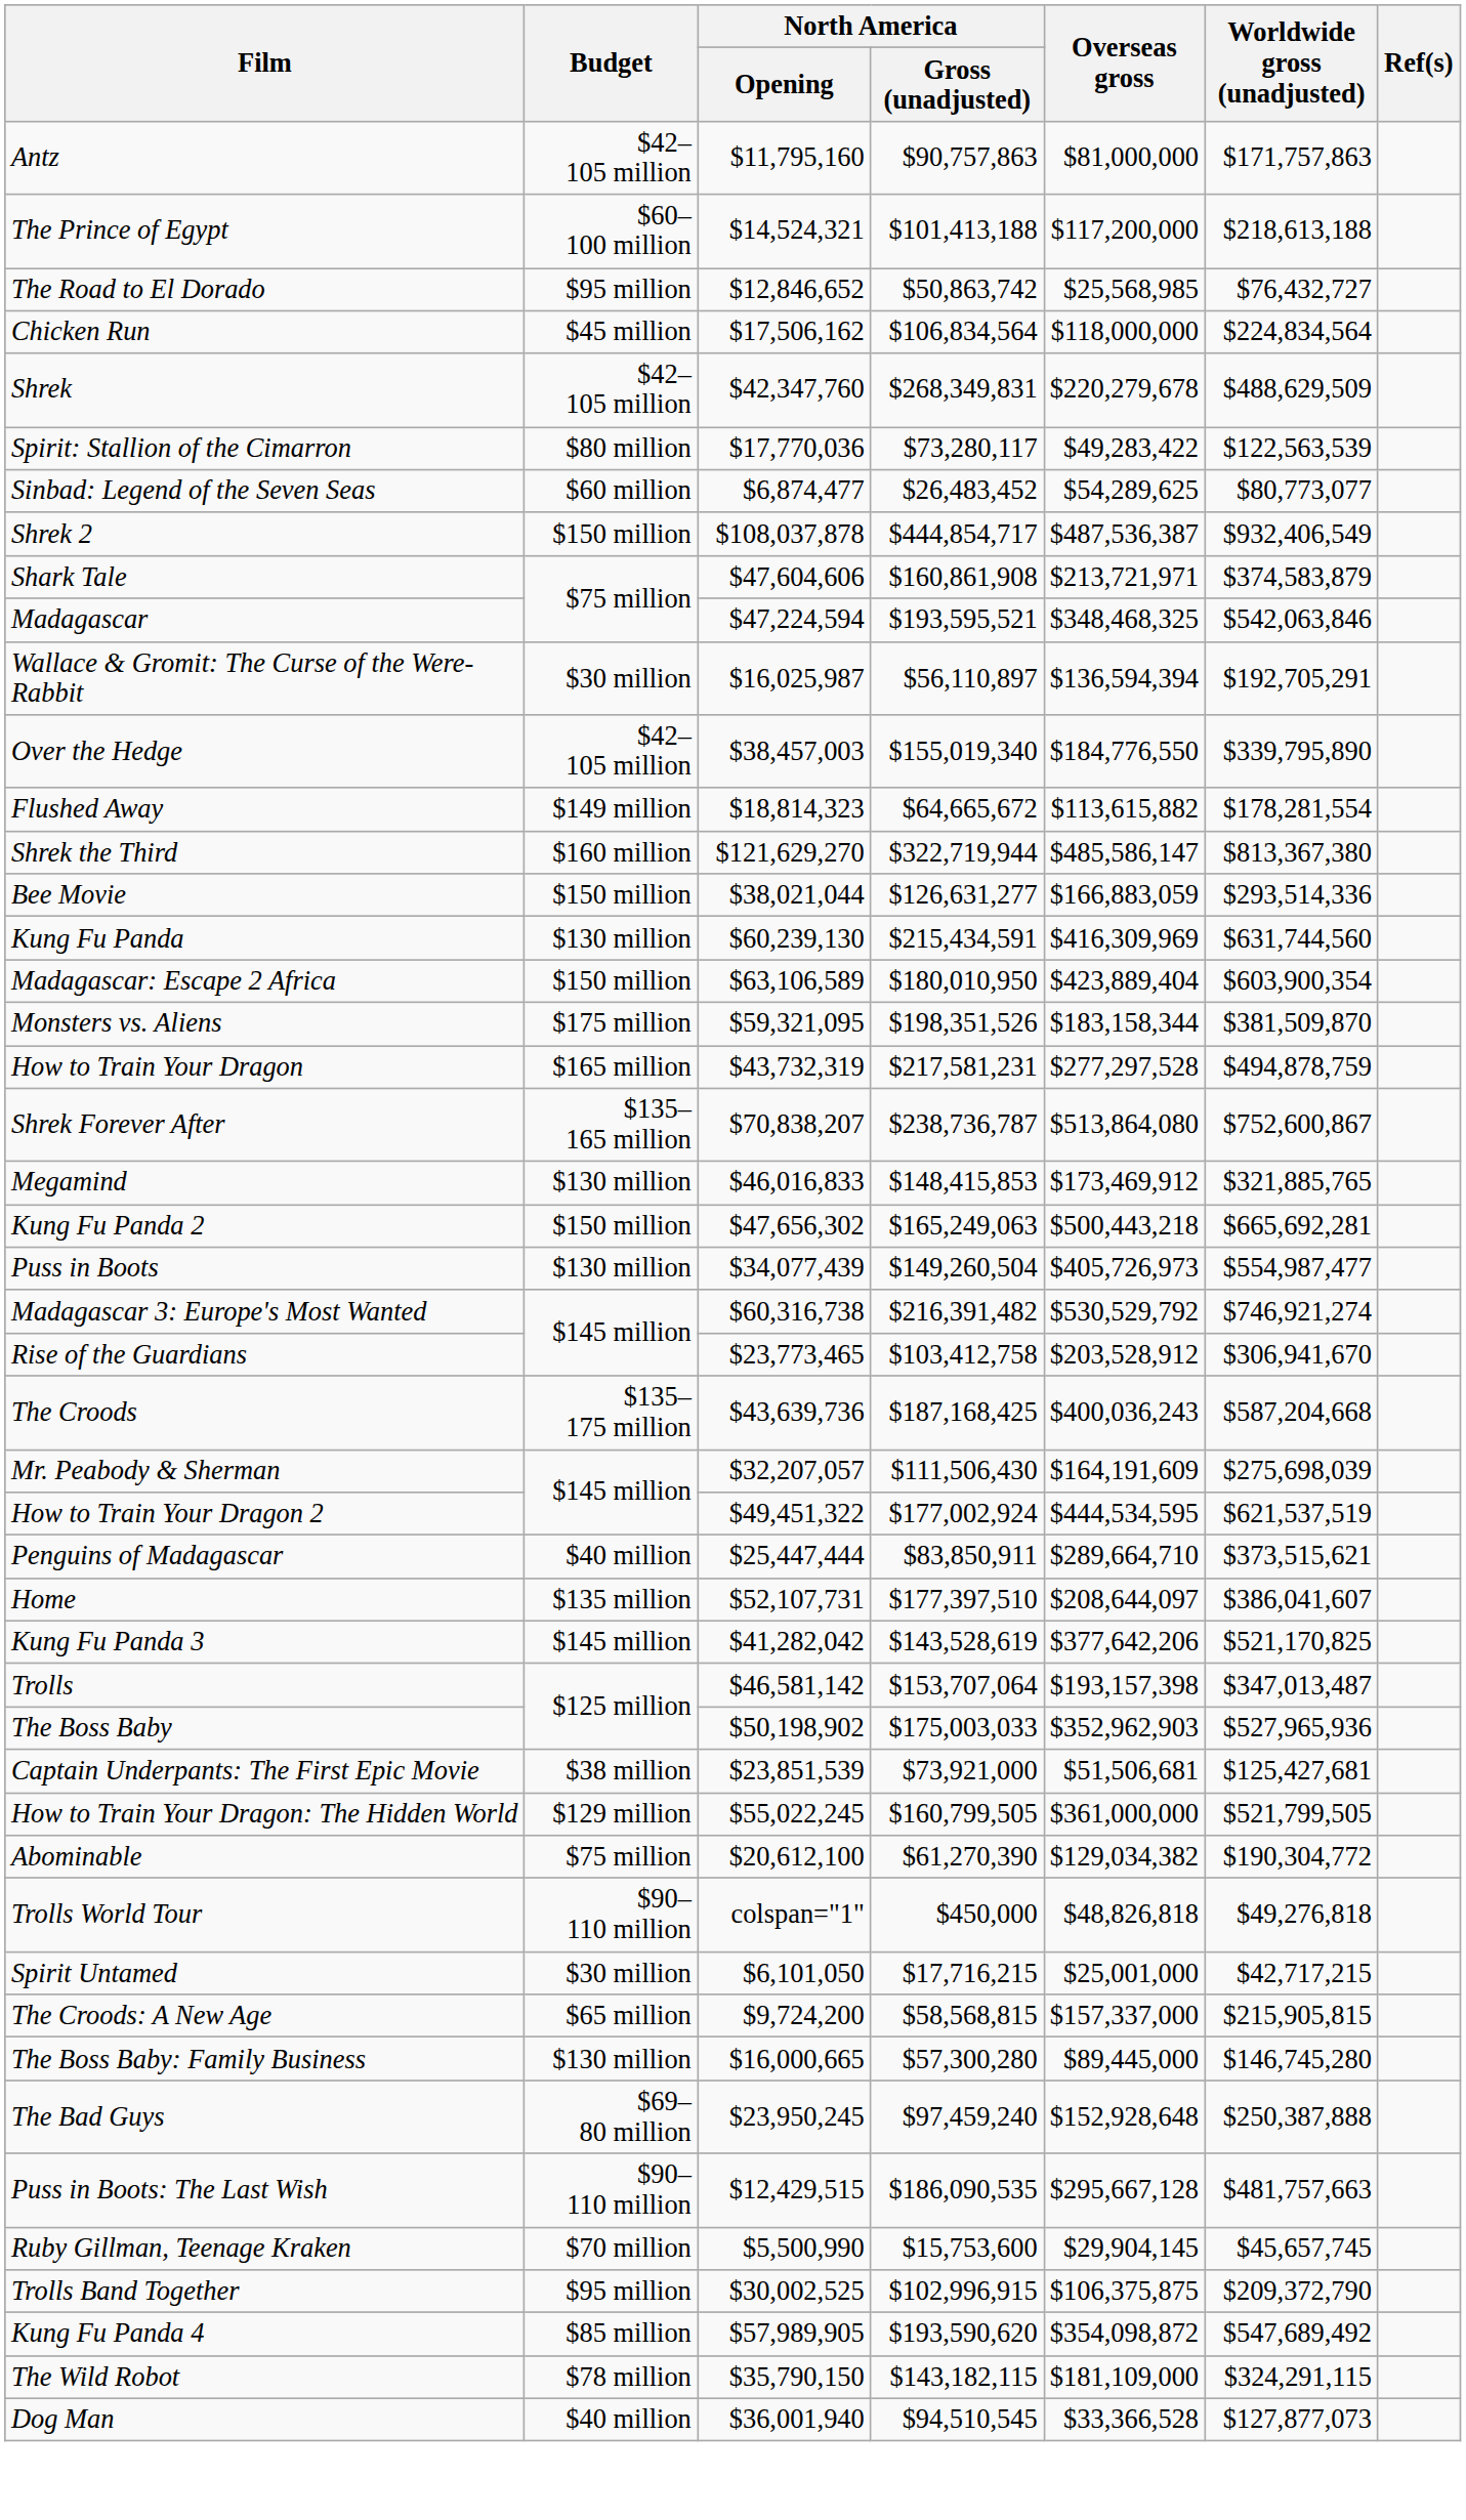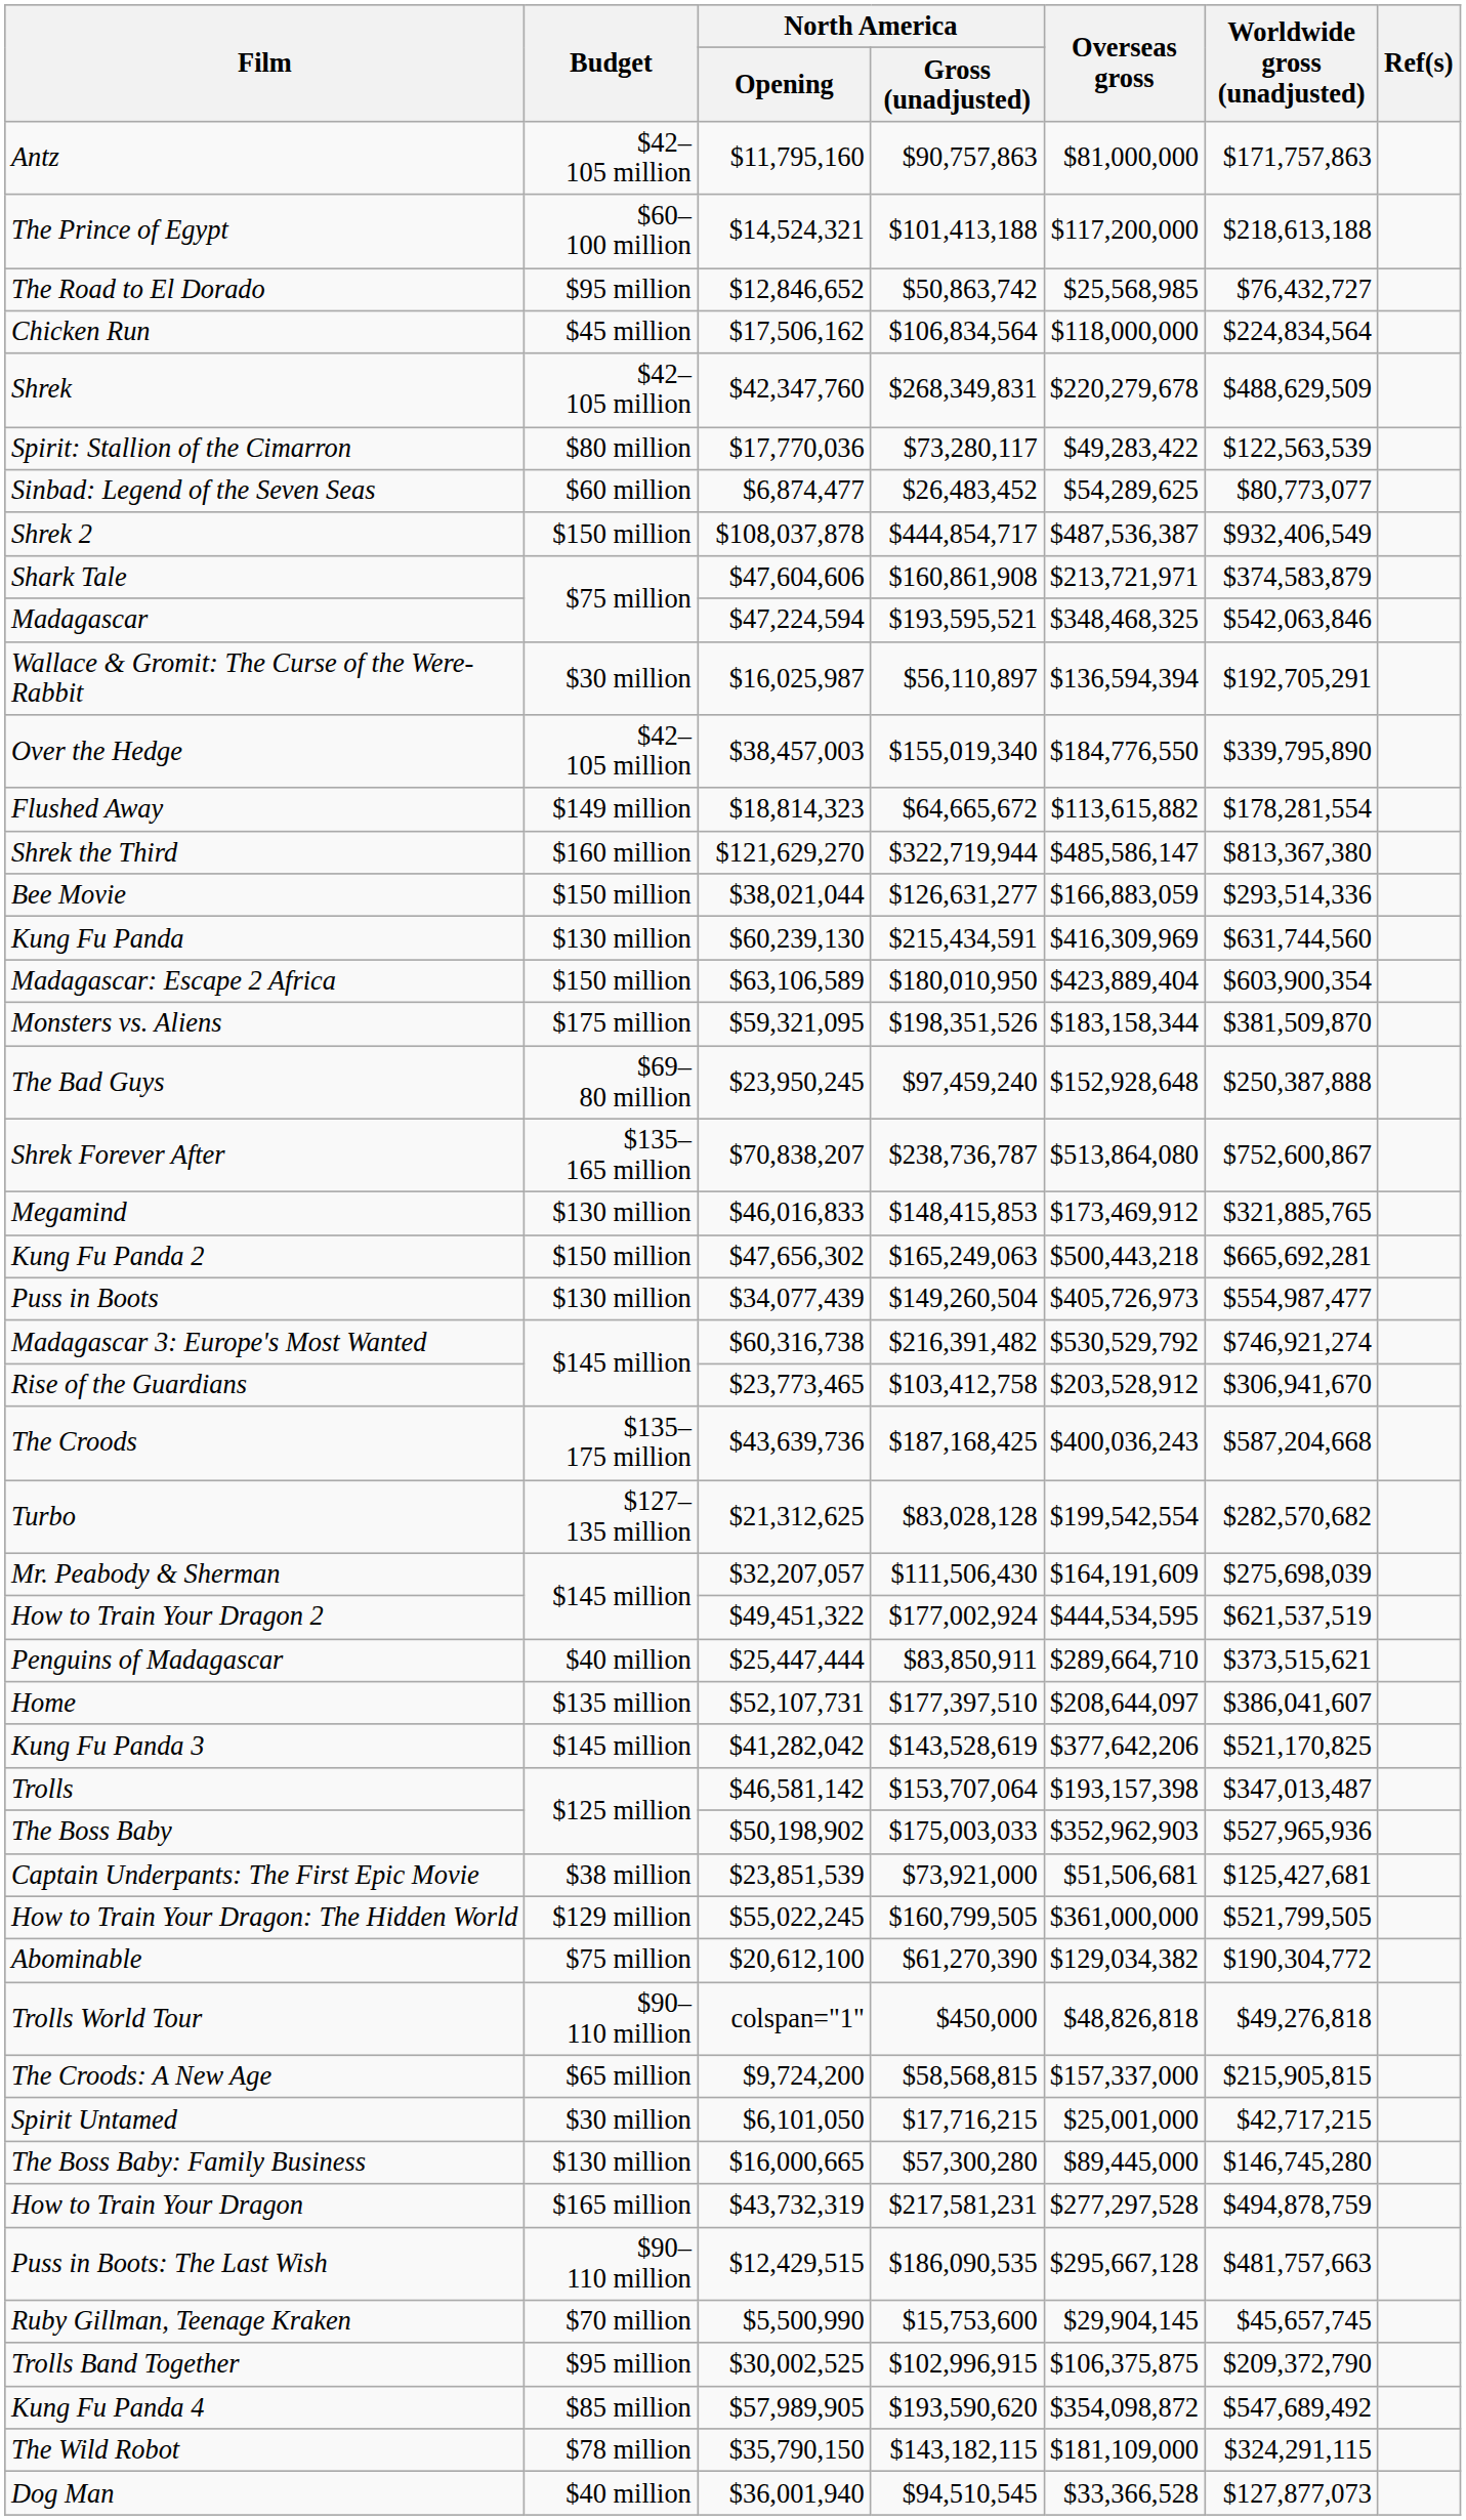rows swapped: How to Train Your Dragon <-> The Bad Guys
+ row: Turbo | $127–135 million | $21,312,625 | $83,028,128 | $199,542,554 | $282,570,682
rows swapped: The Croods: A New Age <-> Spirit Untamed
